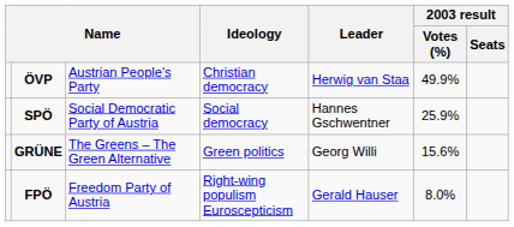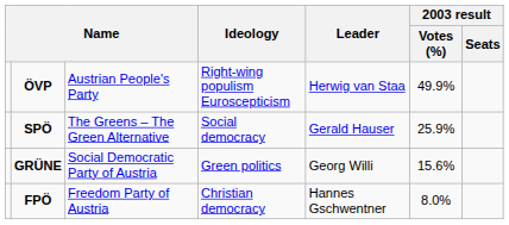ÖVP | Ideology: Christian democracy -> Right-wing populism Euroscepticism
SPÖ | column 3: Social Democratic Party of Austria -> The Greens – The Green Alternative
SPÖ | Leader: Hannes Gschwentner -> Gerald Hauser
GRÜNE | column 3: The Greens – The Green Alternative -> Social Democratic Party of Austria
FPÖ | Ideology: Right-wing populism Euroscepticism -> Christian democracy
FPÖ | Leader: Gerald Hauser -> Hannes Gschwentner
